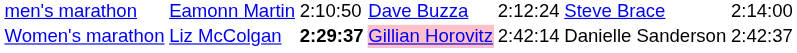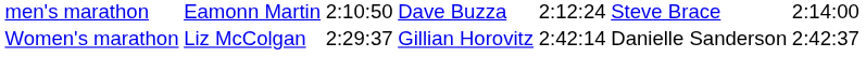Women's marathon | column 3: bold -> normal
Women's marathon | column 4: pink background -> no background
